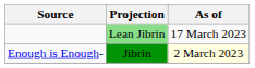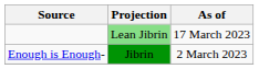Enough is Enough- | As of: lightyellow background -> no background
